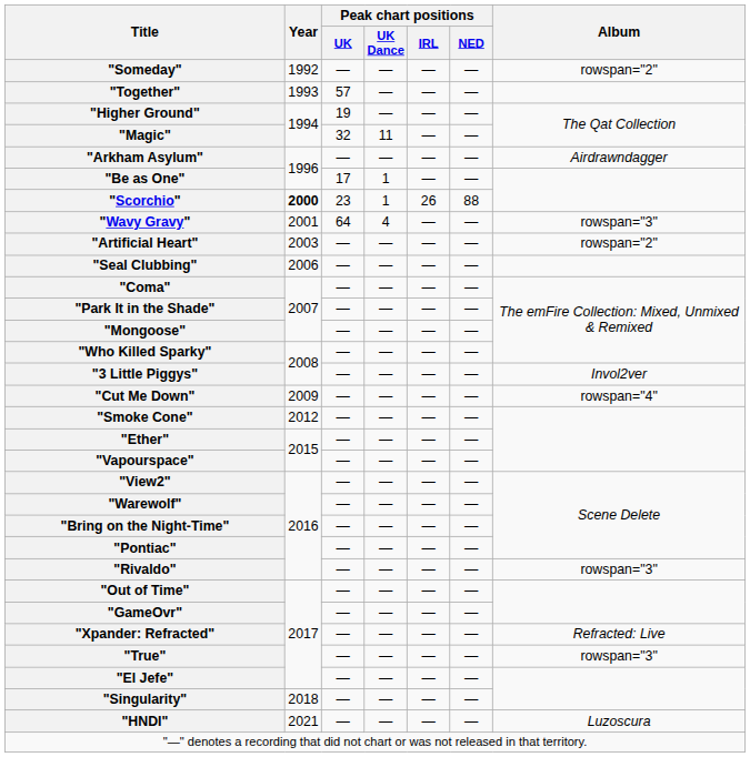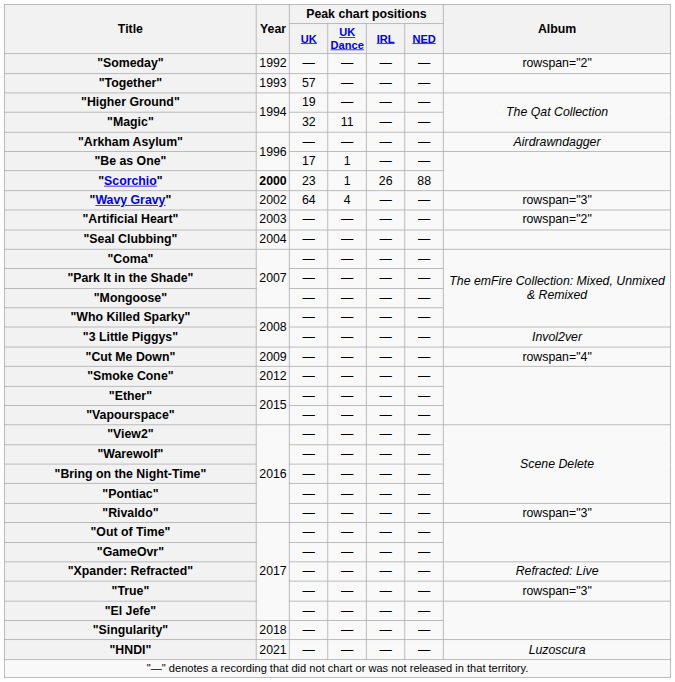"Wavy Gravy" | Year: 2001 -> 2002
"Seal Clubbing" | Year: 2006 -> 2004
